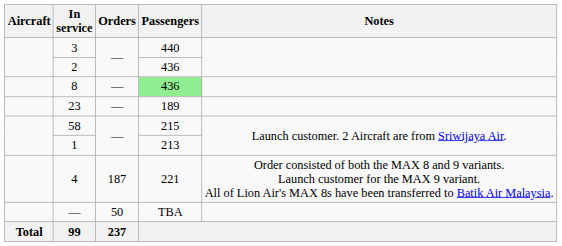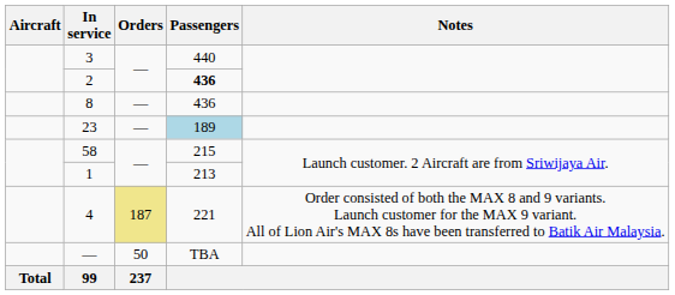2 | Passengers: normal -> bold
8 | Passengers: lightgreen background -> no background
23 | Passengers: no background -> lightblue background
4 | Orders: no background -> khaki background
